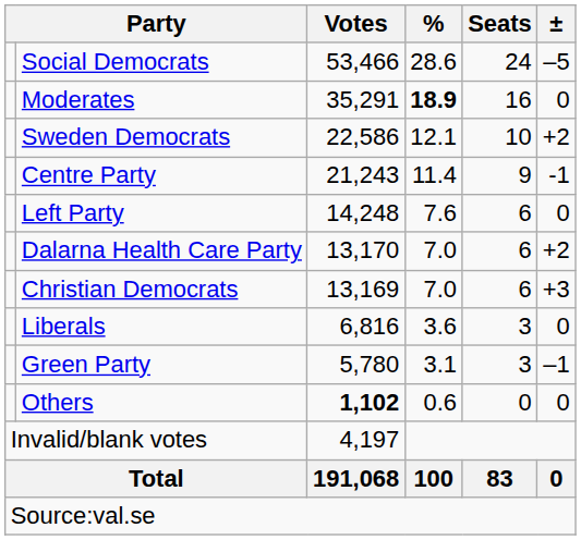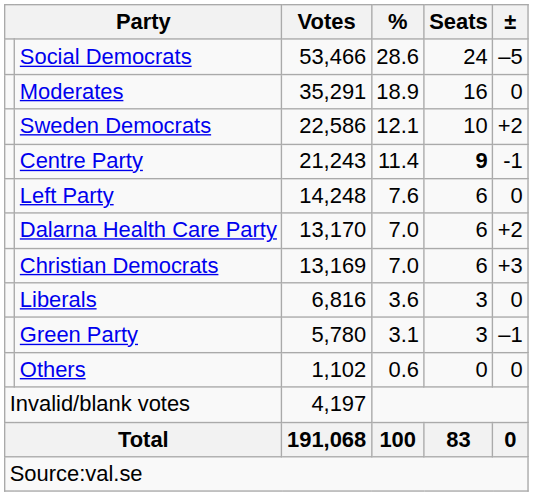Moderates | %: bold -> normal
Centre Party | Seats: normal -> bold
Others | Votes: bold -> normal
